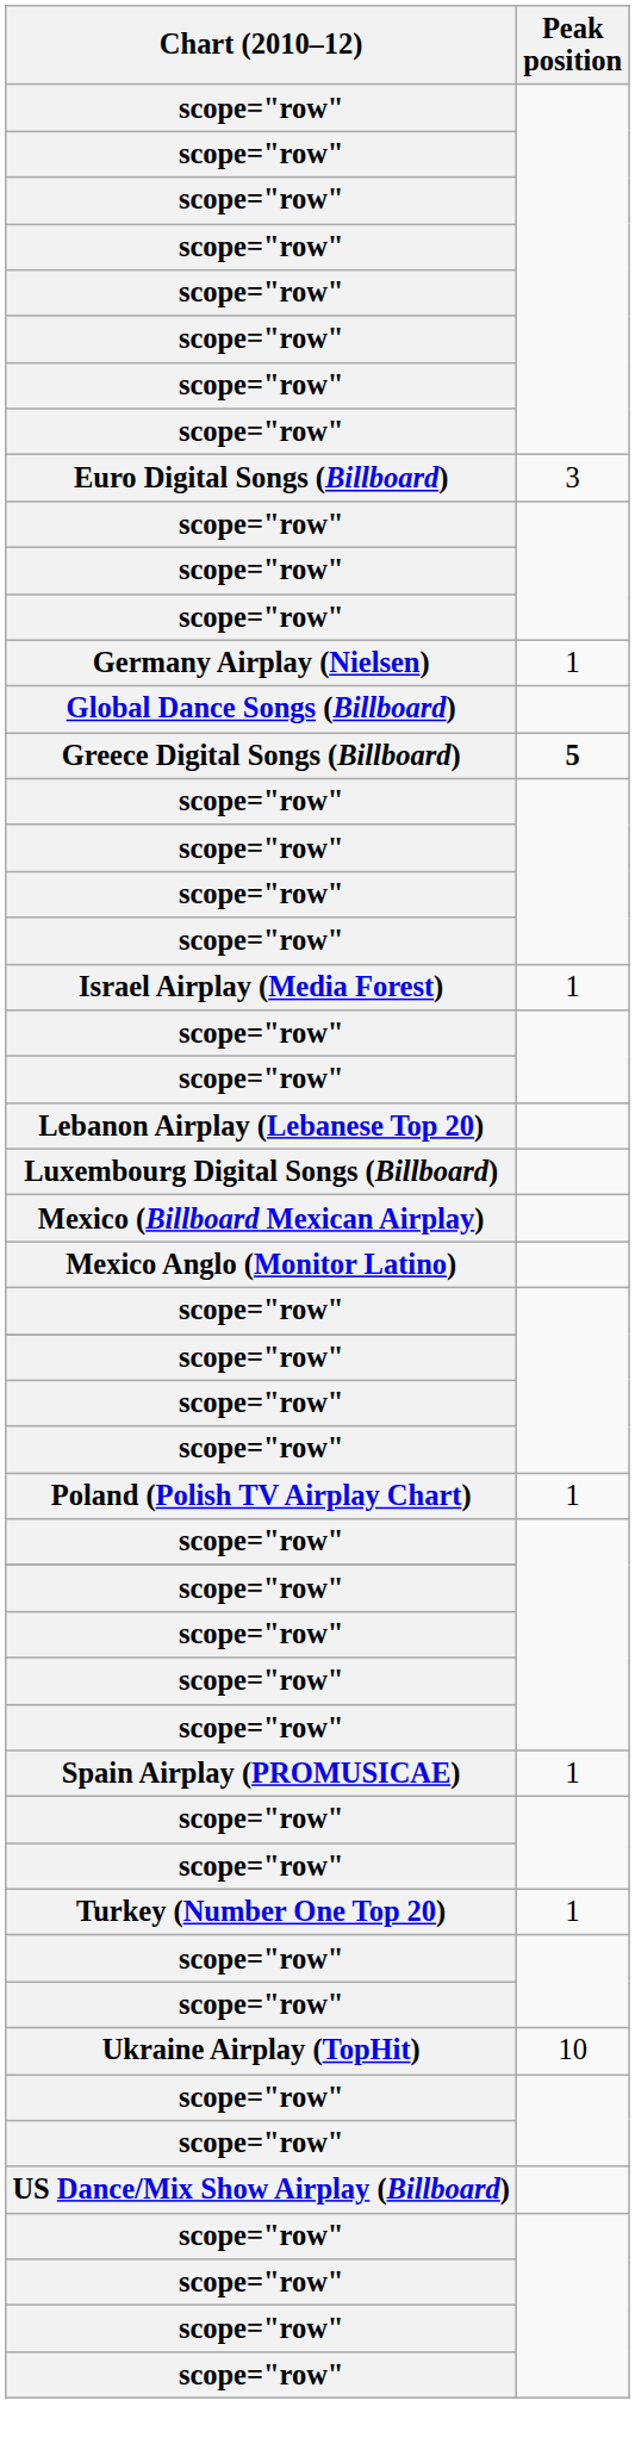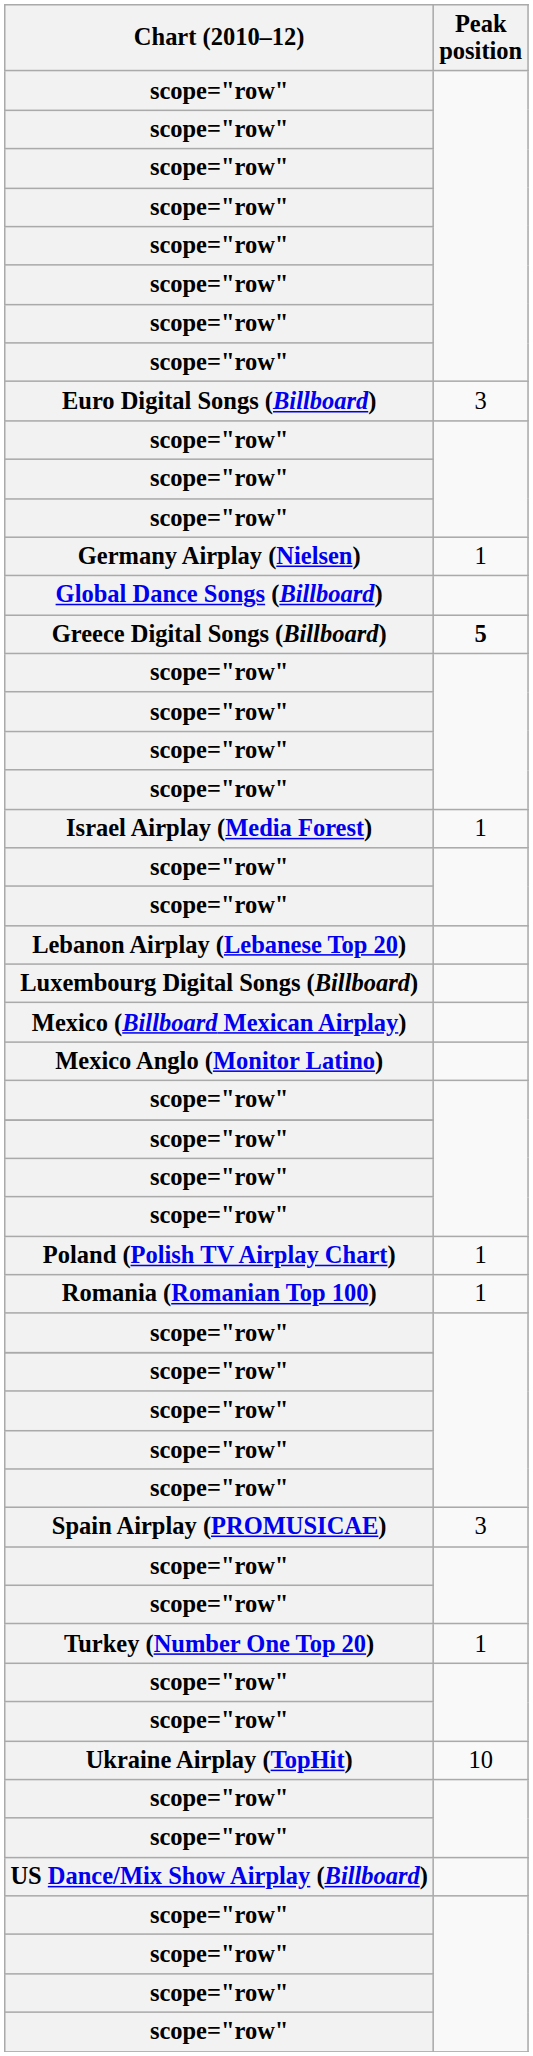+ row: Romania (Romanian Top 100) | 1
Spain Airplay (PROMUSICAE) | Peak position: 1 -> 3
